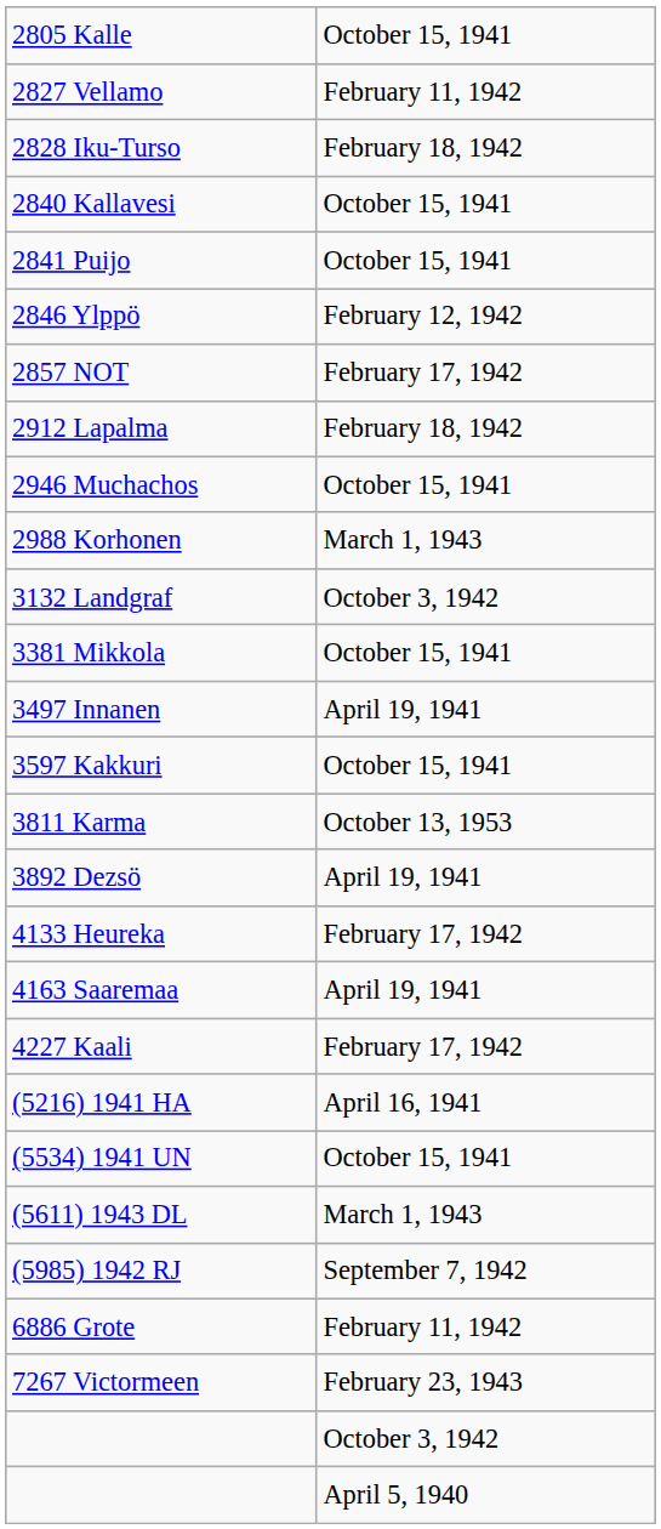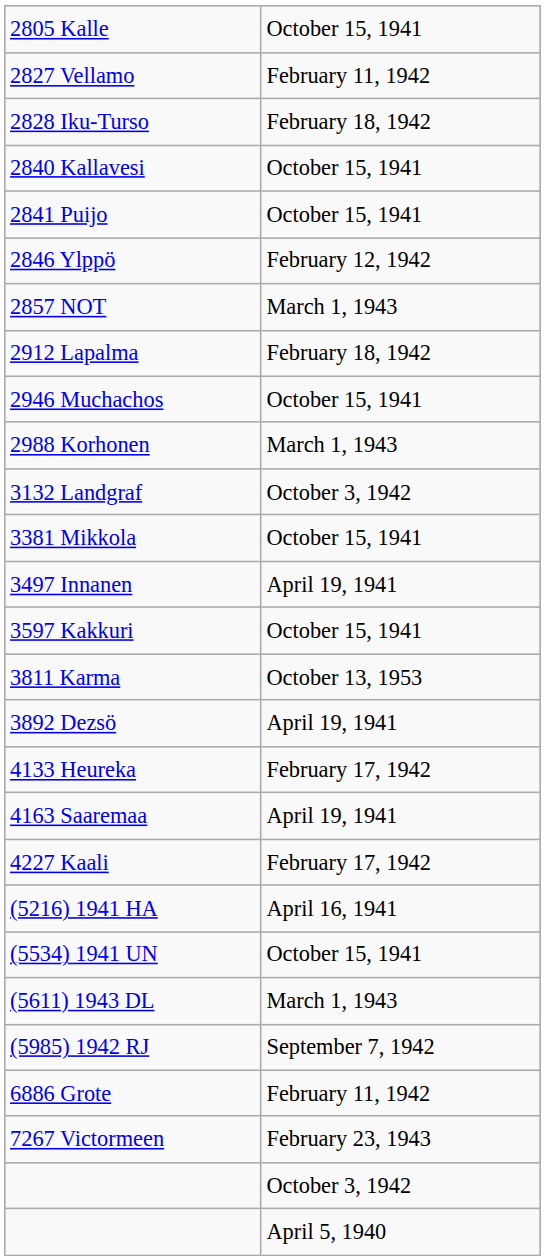row 7 | column 2: February 17, 1942 -> March 1, 1943
